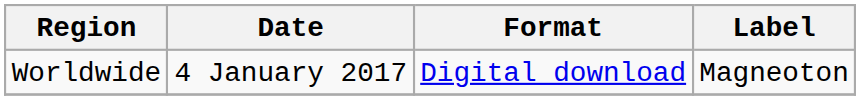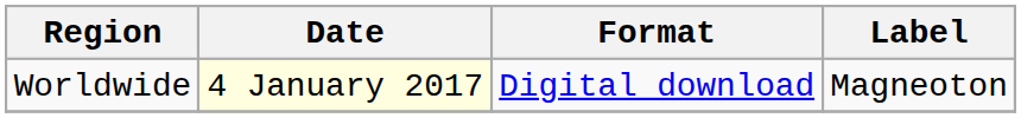Worldwide | Date: no background -> lightyellow background
